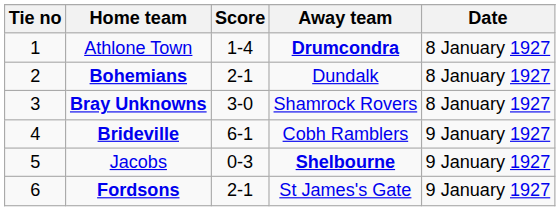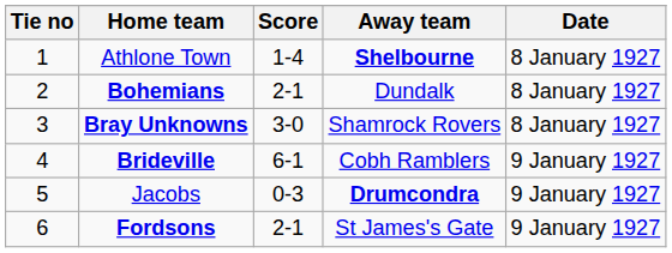Athlone Town | Away team: Drumcondra -> Shelbourne
Jacobs | Away team: Shelbourne -> Drumcondra
